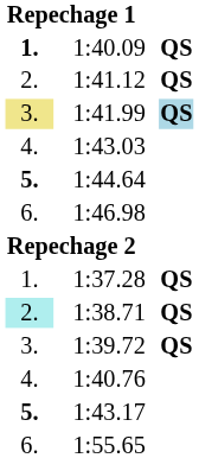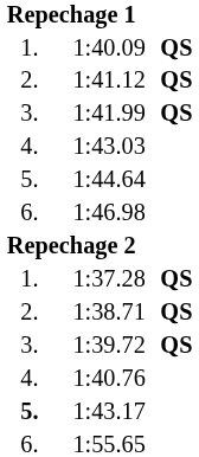1:40.09 | column 1: bold -> normal
1:41.99 | column 1: khaki background -> no background
1:41.99 | column 3: lightblue background -> no background
1:44.64 | column 1: bold -> normal
1:38.71 | column 1: paleturquoise background -> no background
